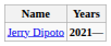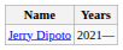Jerry Dipoto | Years: bold -> normal
